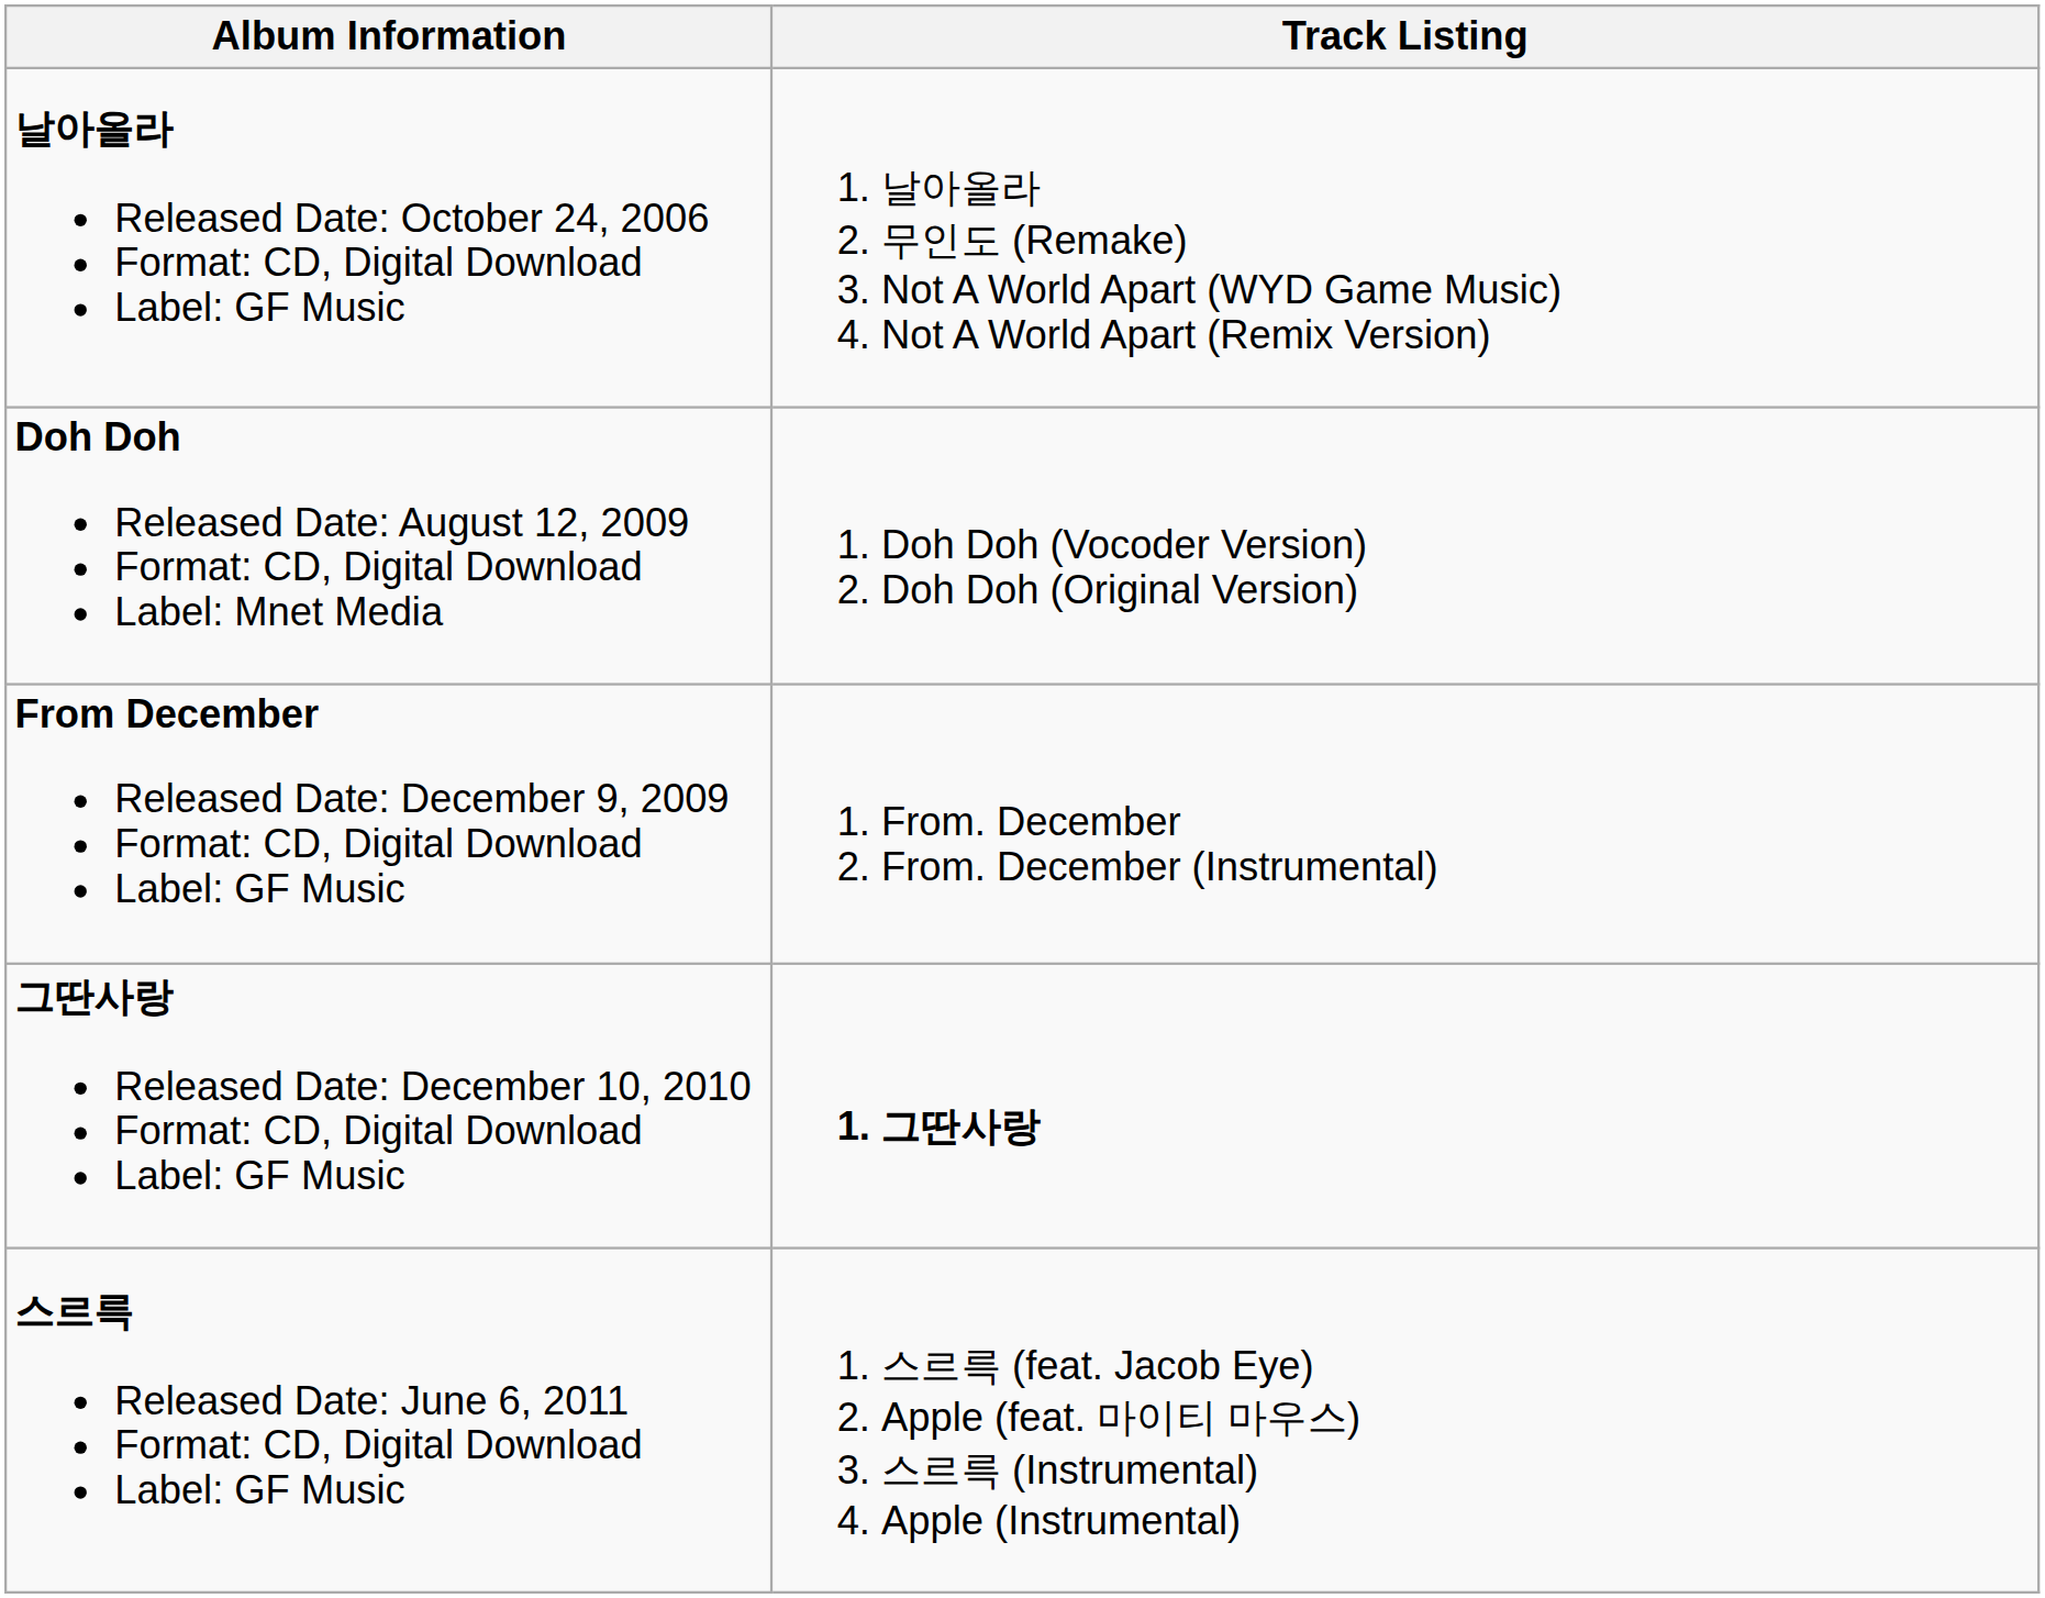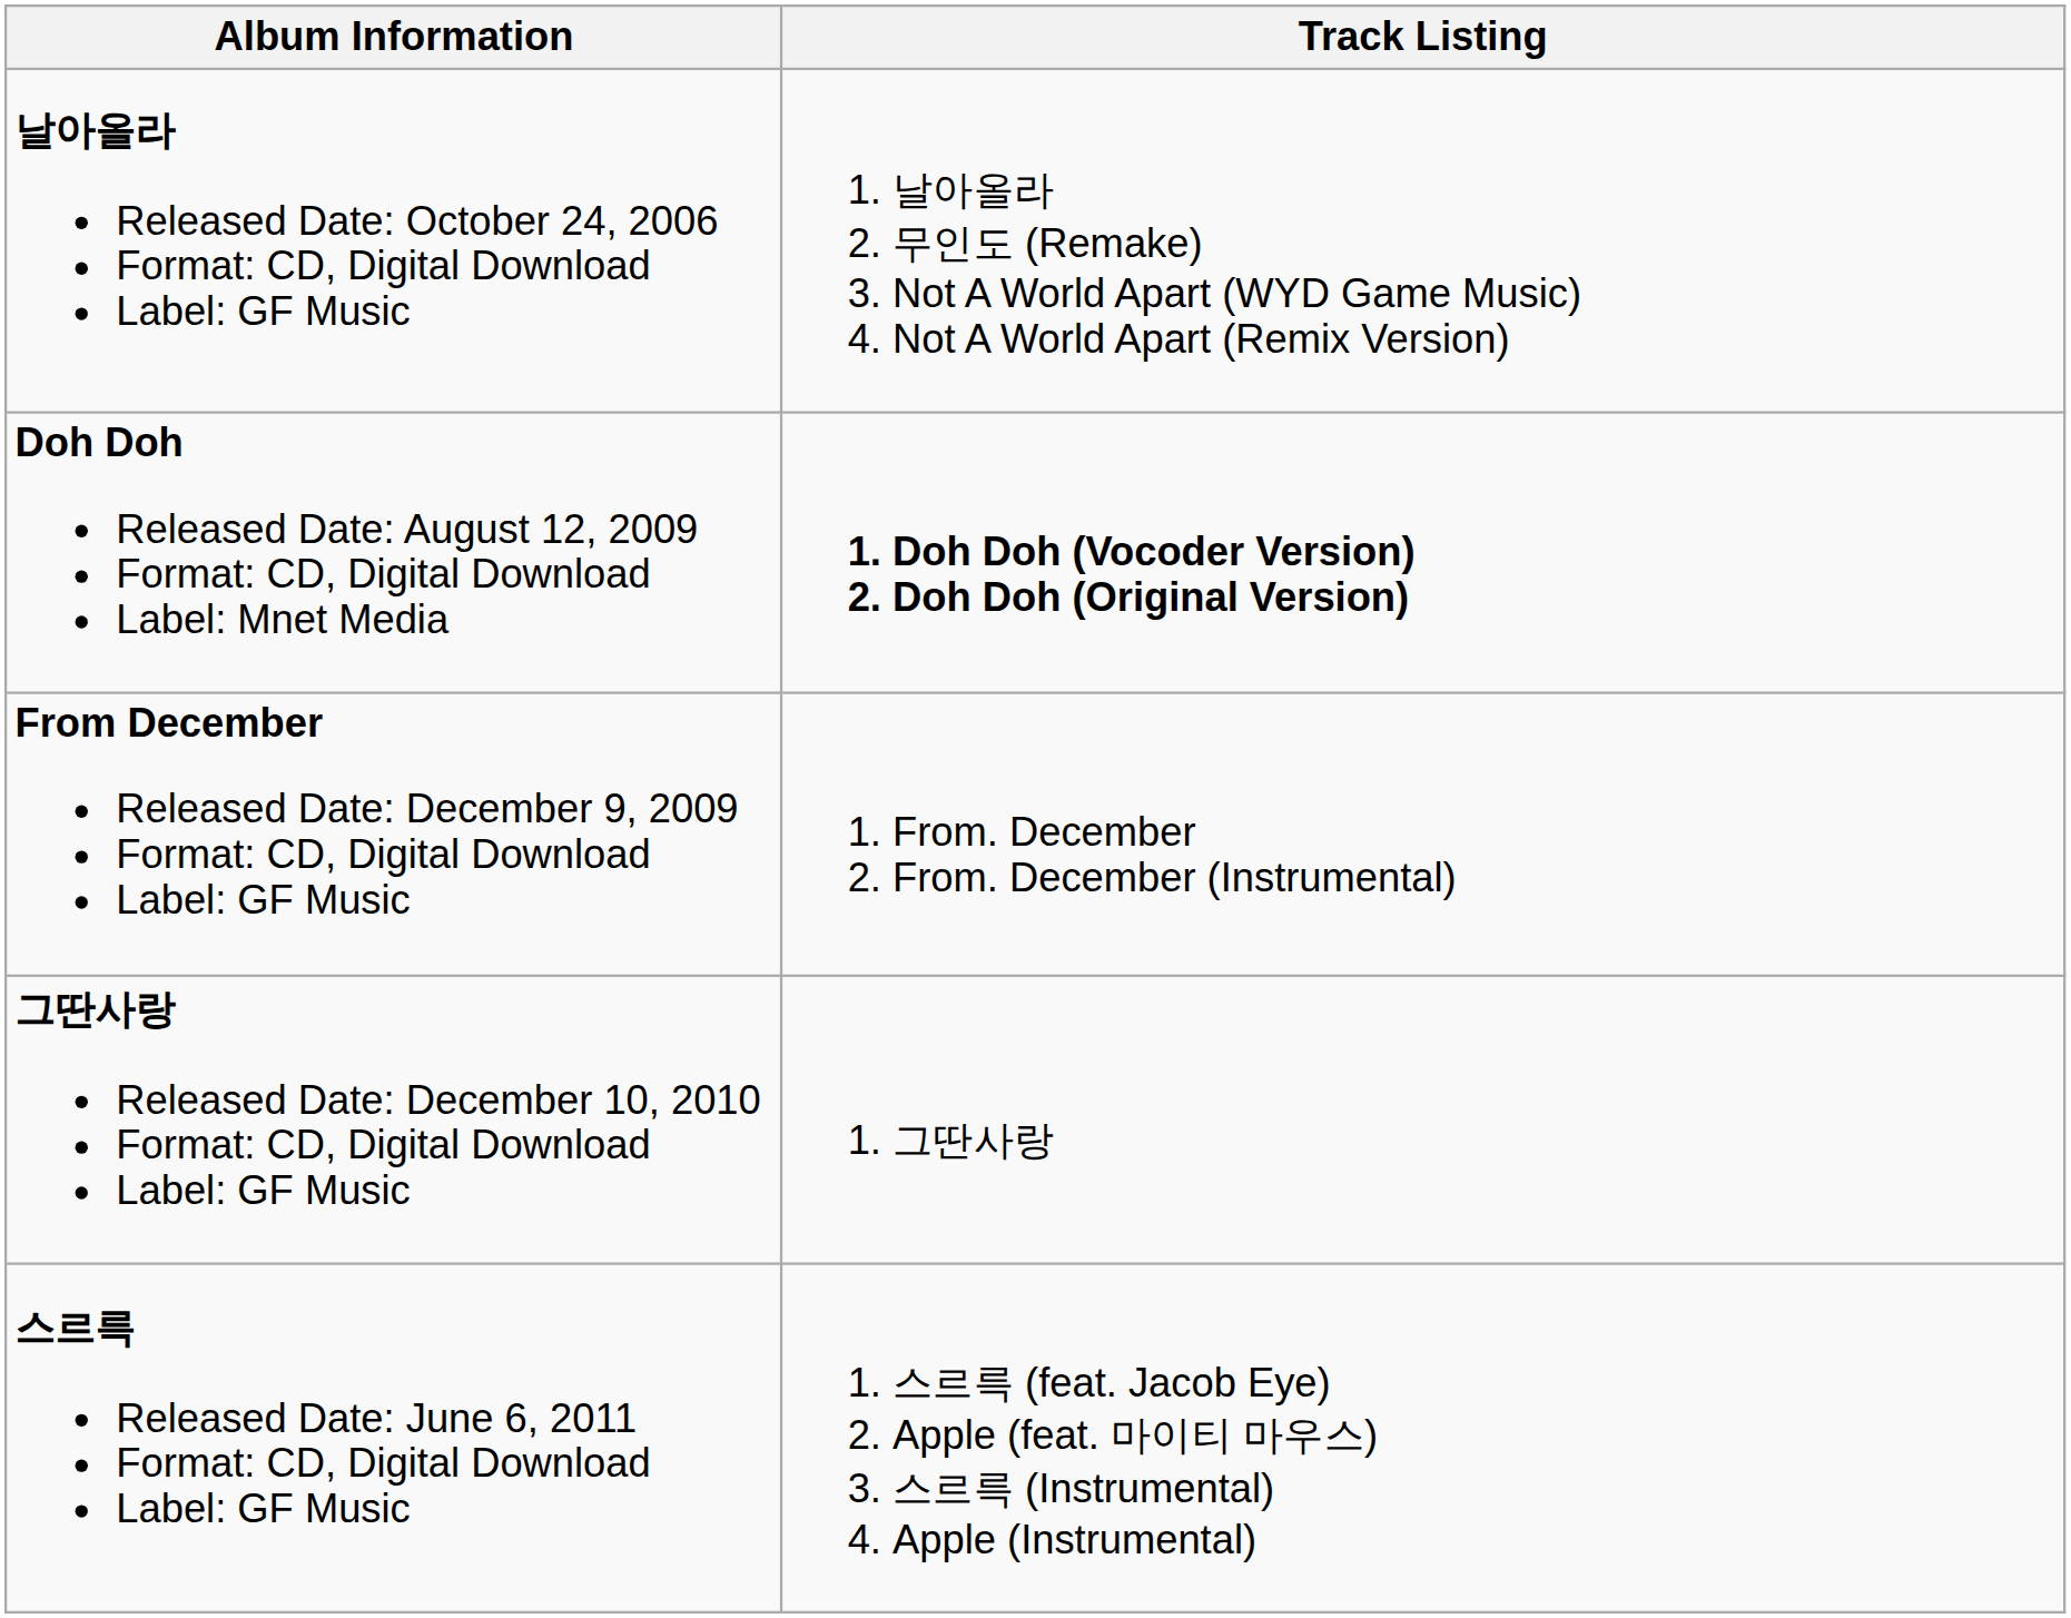row 3 | Track Listing: normal -> bold
row 5 | Track Listing: bold -> normal
